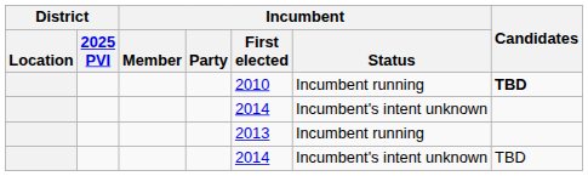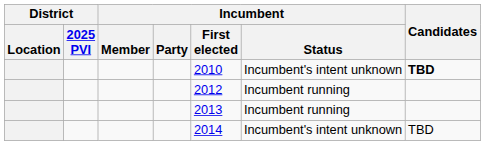row 3 | Incumbent / Status: Incumbent running -> Incumbent's intent unknown
row 4 | Incumbent / First elected: 2014 -> 2012
row 4 | Incumbent / Status: Incumbent's intent unknown -> Incumbent running
